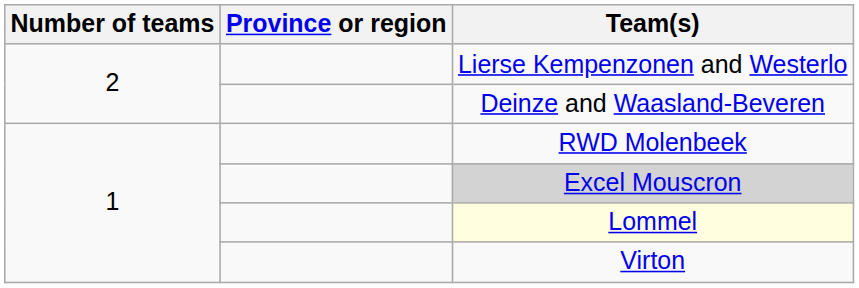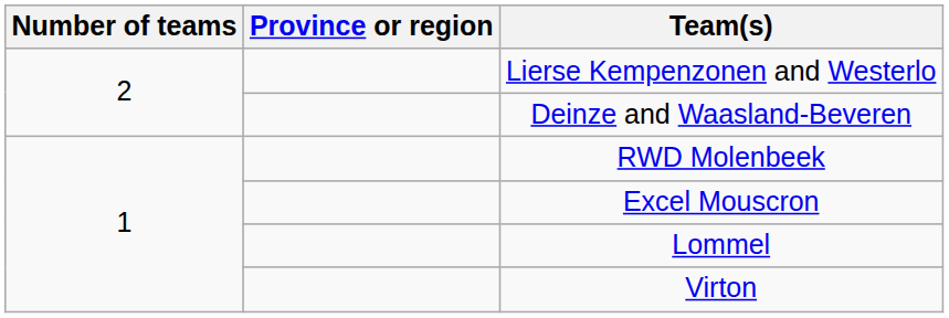Excel Mouscron | Team(s): lightgrey background -> no background
Lommel | Team(s): lightyellow background -> no background
